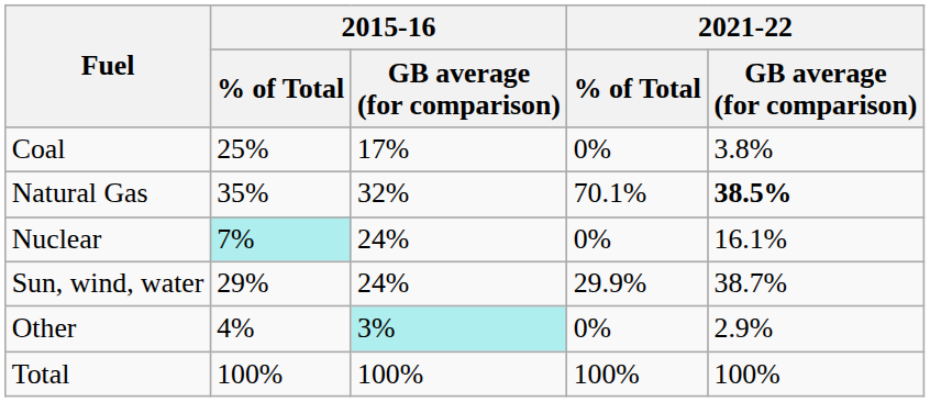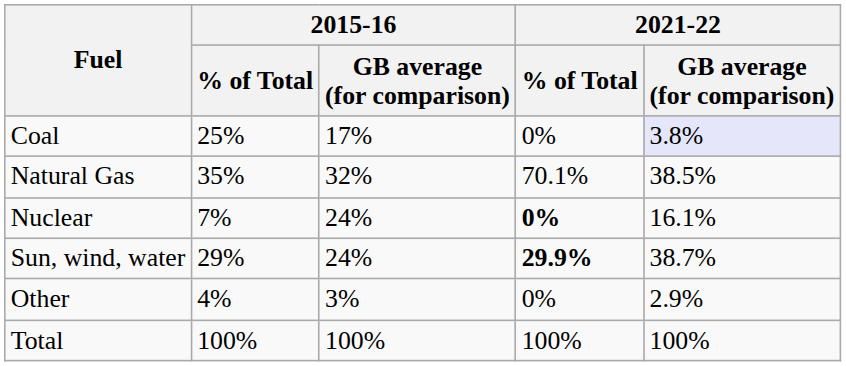Coal | 2021-22 / GB average (for comparison): no background -> lavender background
Natural Gas | 2021-22 / GB average (for comparison): bold -> normal
Nuclear | 2015-16 / % of Total: paleturquoise background -> no background
Nuclear | 2021-22 / % of Total: normal -> bold
Sun, wind, water | 2021-22 / % of Total: normal -> bold
Other | 2015-16 / GB average (for comparison): paleturquoise background -> no background
